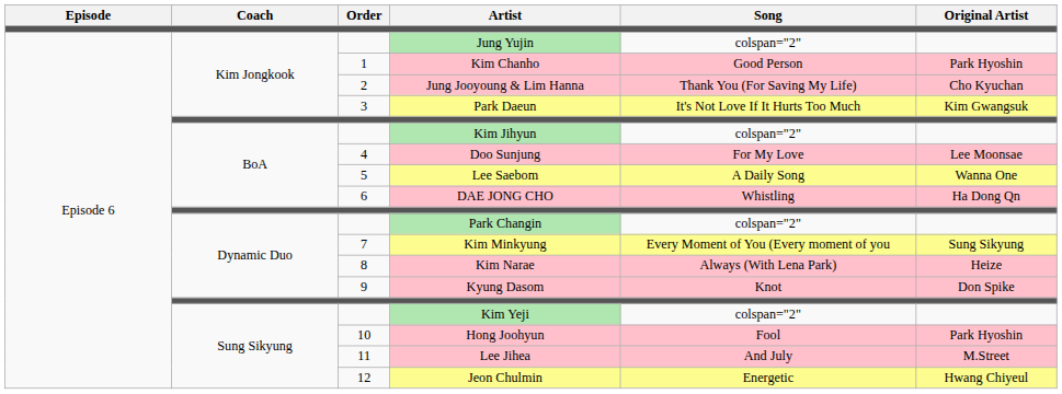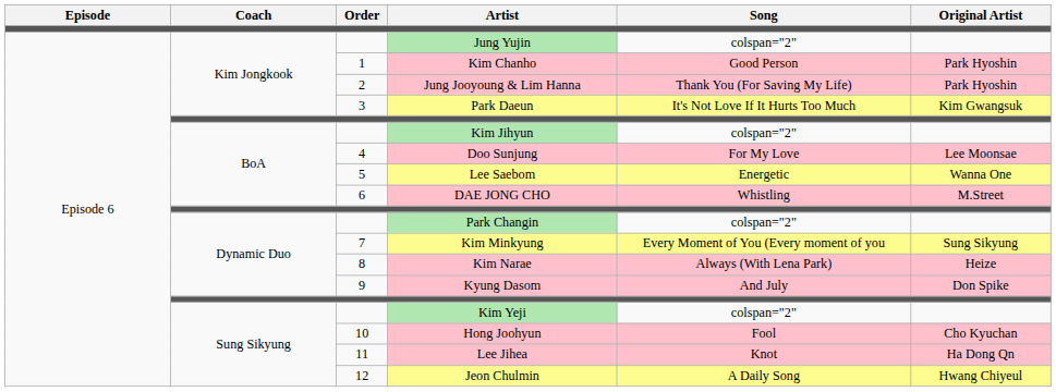Jung Jooyoung & Lim Hanna | Original Artist: Cho Kyuchan -> Park Hyoshin
Lee Saebom | Song: A Daily Song -> Energetic
DAE JONG CHO | Original Artist: Ha Dong Qn -> M.Street
Kyung Dasom | Song: Knot -> And July
Hong Joohyun | Original Artist: Park Hyoshin -> Cho Kyuchan
Lee Jihea | Song: And July -> Knot
Lee Jihea | Original Artist: M.Street -> Ha Dong Qn
Jeon Chulmin | Song: Energetic -> A Daily Song
